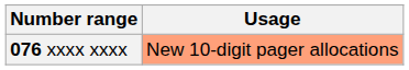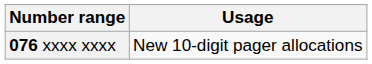076 xxxx xxxx | Usage: lightsalmon background -> no background
